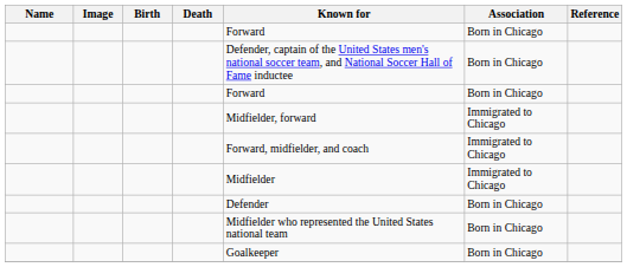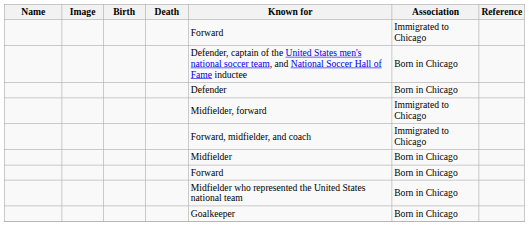row 2 | Association: Born in Chicago -> Immigrated to Chicago
row 4 | Known for: Forward -> Defender
row 7 | Association: Immigrated to Chicago -> Born in Chicago
row 8 | Known for: Defender -> Forward
